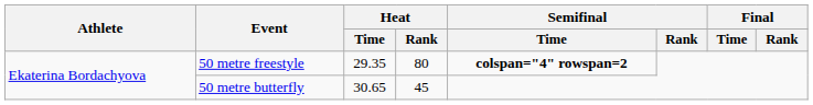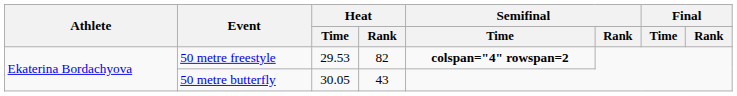50 metre freestyle | Heat / Time: 29.35 -> 29.53
50 metre freestyle | Heat / Rank: 80 -> 82
50 metre butterfly | Heat / Time: 30.65 -> 30.05
50 metre butterfly | Heat / Rank: 45 -> 43
